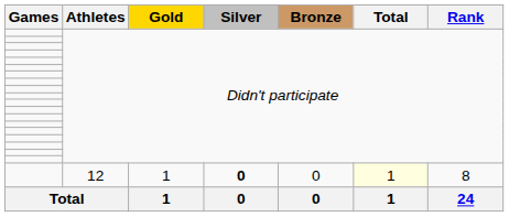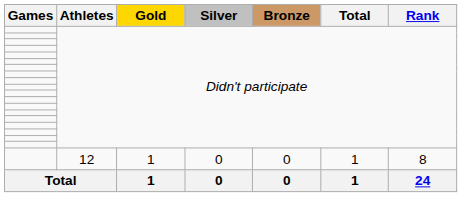12 | Silver: bold -> normal
12 | Total: lightyellow background -> no background
